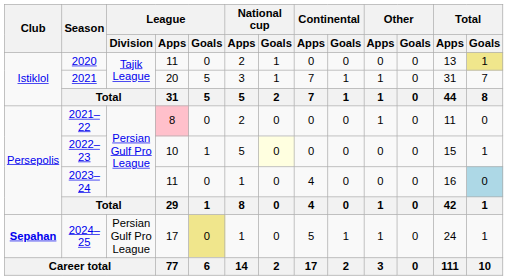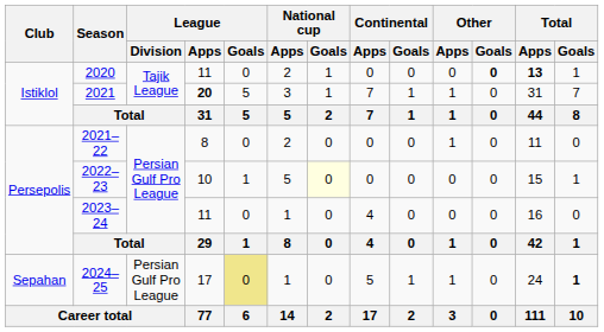2020 | Other / Goals: normal -> bold
2020 | Total / Apps: normal -> bold
2020 | Total / Goals: khaki background -> no background
2021 | League / Apps: normal -> bold
2021–22 | League / Apps: pink background -> no background
2023–24 | Total / Goals: lightblue background -> no background
2024–25 | Club: bold -> normal
2024–25 | Total / Goals: normal -> bold
